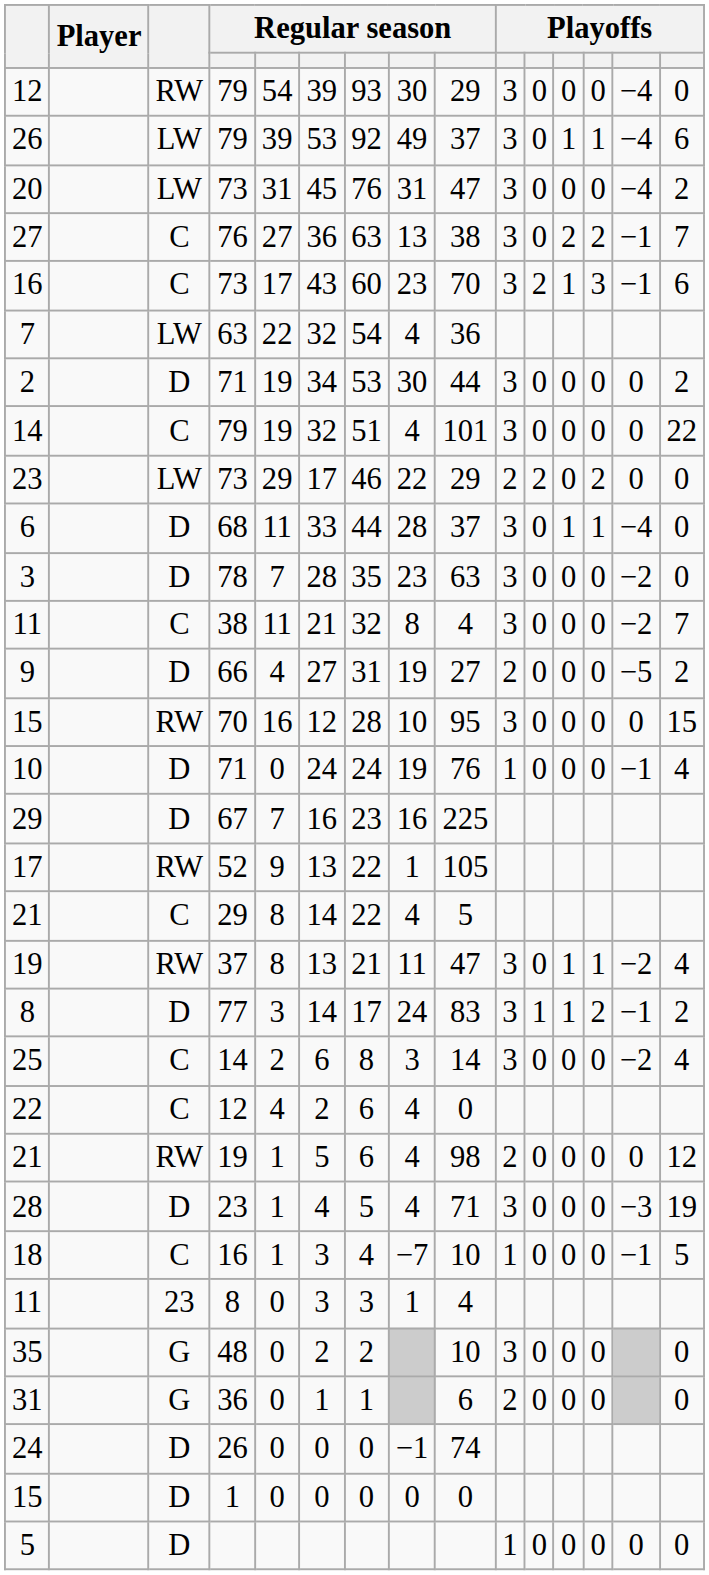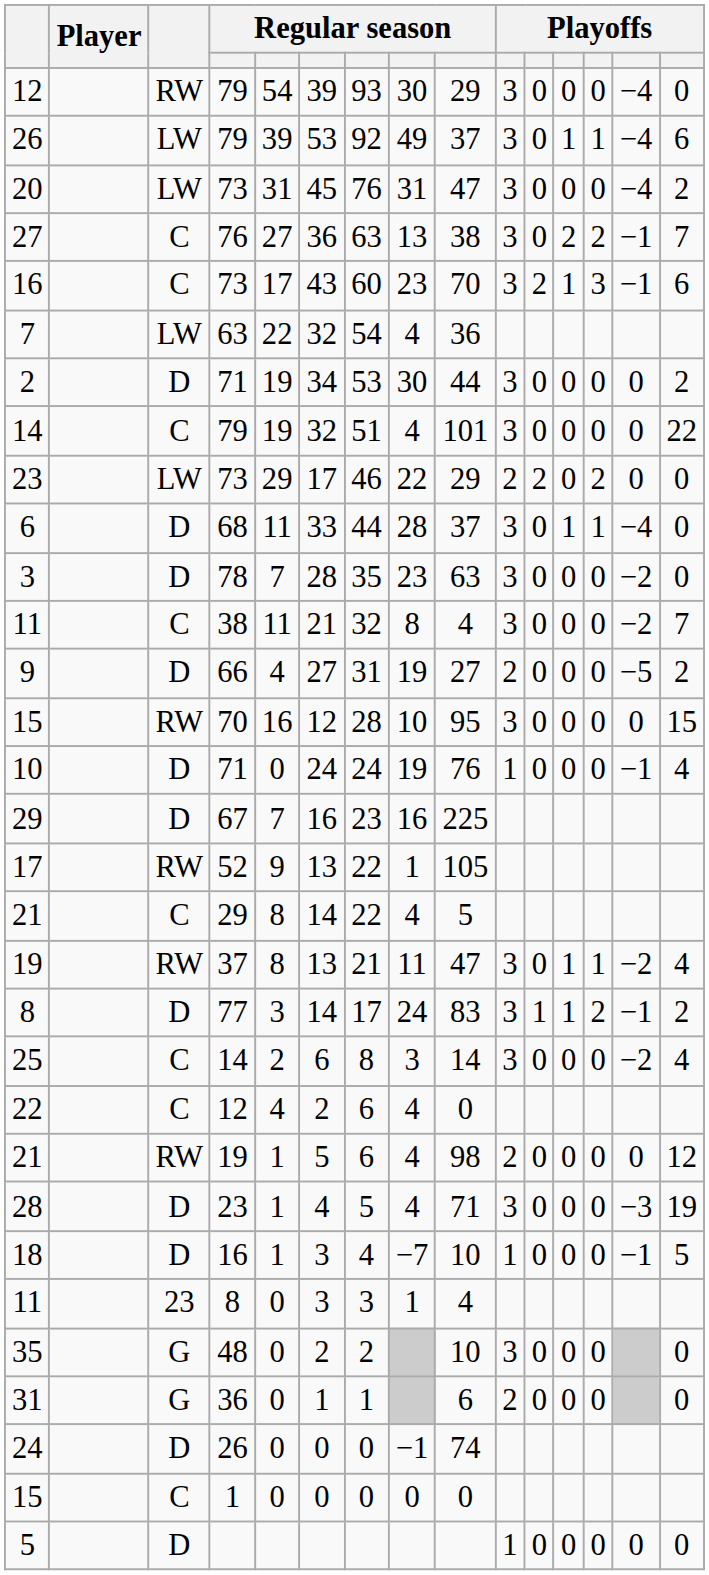18 | column 3: C -> D
15 / 1 | column 3: D -> C
